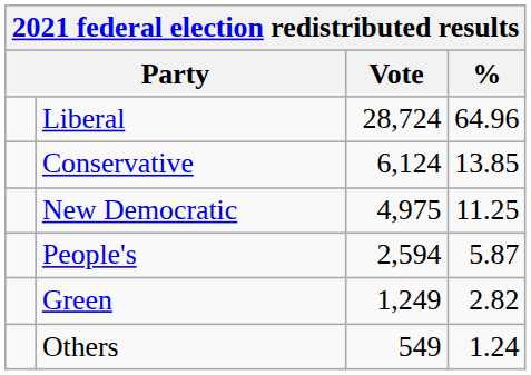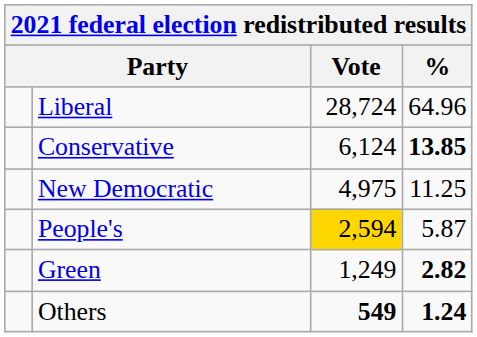Conservative | %: normal -> bold
People's | Vote: no background -> gold background
Green | %: normal -> bold
Others | Vote: normal -> bold
Others | %: normal -> bold
